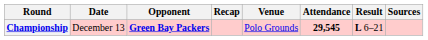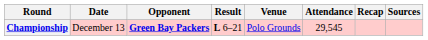columns swapped: Result <-> Recap
Championship | Attendance: bold -> normal
